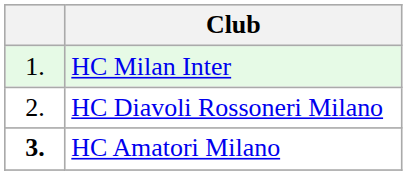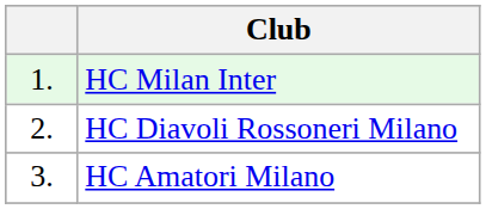HC Amatori Milano | column 1: bold -> normal
